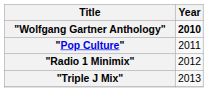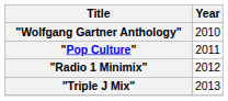"Wolfgang Gartner Anthology" | Year: bold -> normal
